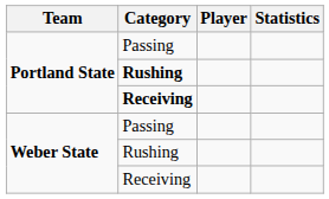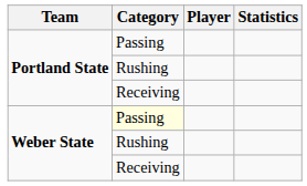Portland State / Rushing | Category: bold -> normal
Portland State / Receiving | Category: bold -> normal
Weber State / Passing | Category: no background -> lightyellow background
